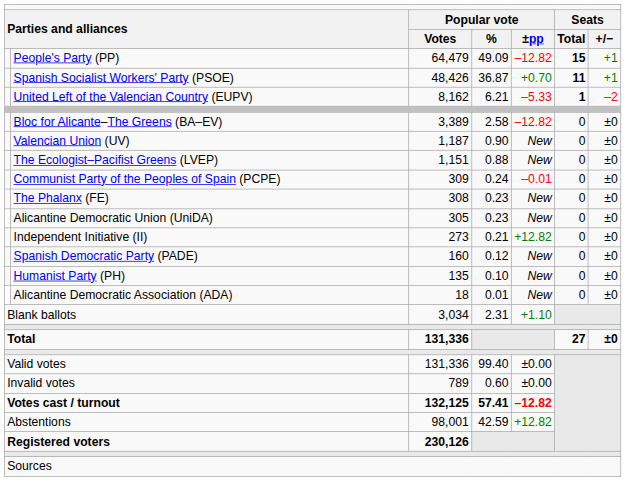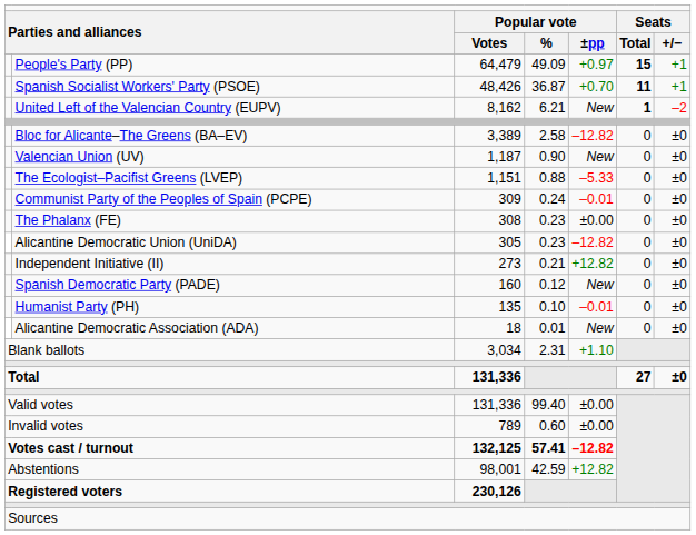People's Party (PP) | column 5: –12.82 -> +0.97
United Left of the Valencian Country (EUPV) | column 5: –5.33 -> New
The Ecologist–Pacifist Greens (LVEP) | column 5: New -> –5.33
The Phalanx (FE) | column 5: New -> ±0.00
Alicantine Democratic Union (UniDA) | column 5: New -> –12.82
Humanist Party (PH) | column 5: New -> –0.01
